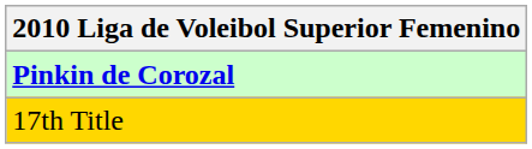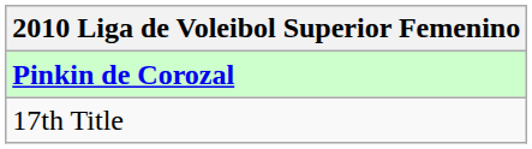row 3 | column 1: gold background -> no background
